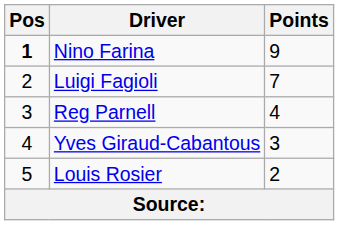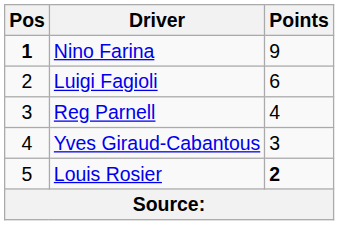Luigi Fagioli | Points: 7 -> 6
Louis Rosier | Points: normal -> bold
